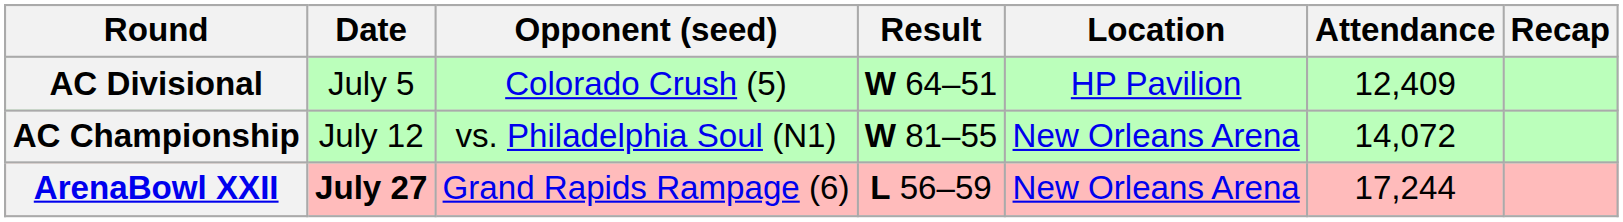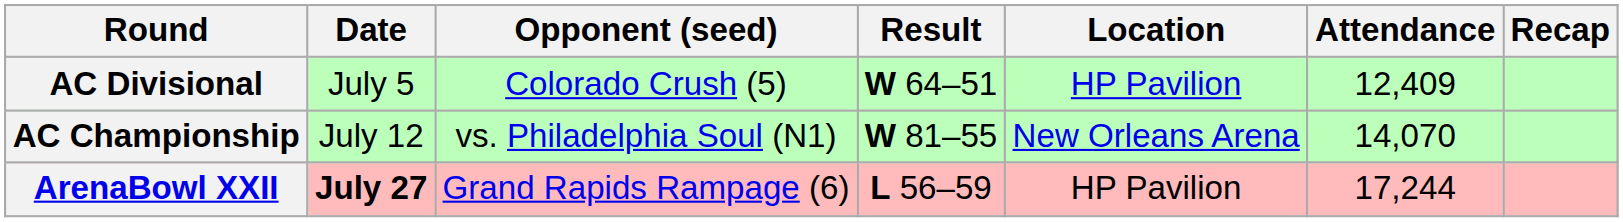AC Championship | Attendance: 14,072 -> 14,070
ArenaBowl XXII | Location: New Orleans Arena -> HP Pavilion
